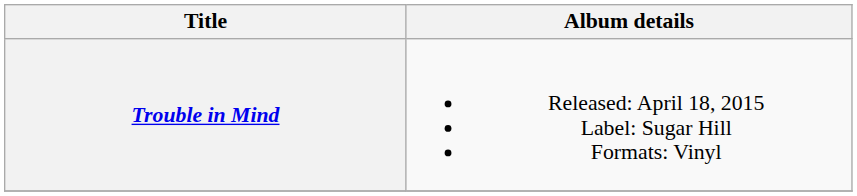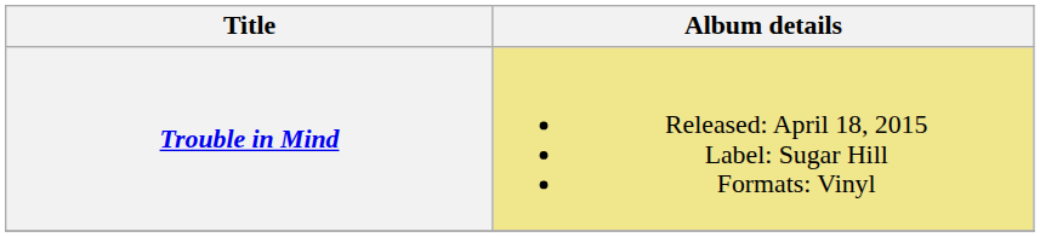Trouble in Mind | Album details: no background -> khaki background
